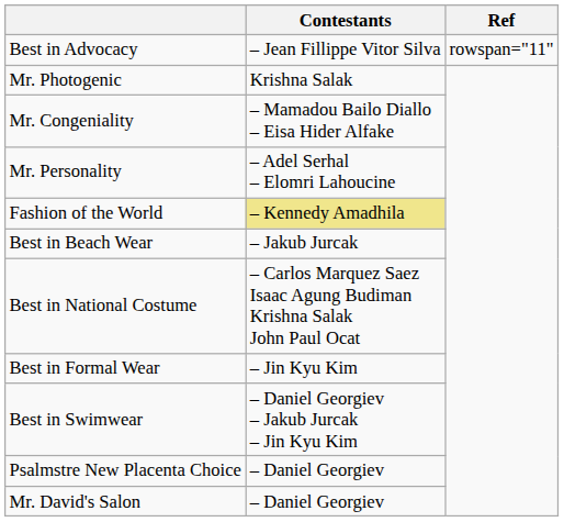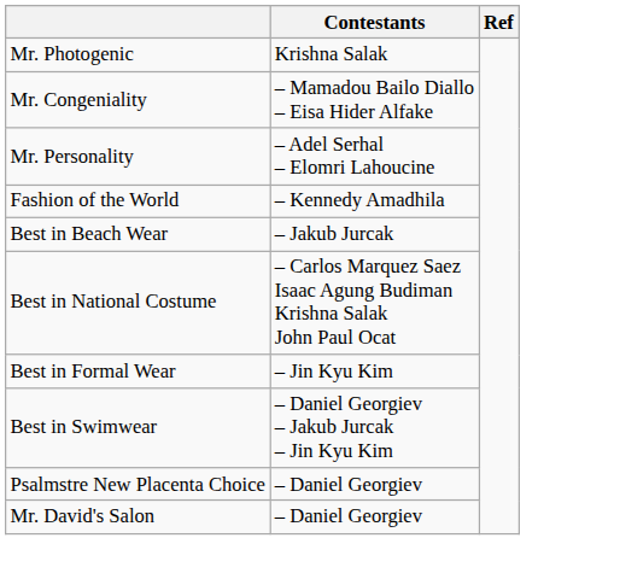- row: Best in Advocacy | – Jean Fillippe Vitor Silva | rowspan="11"
Fashion of the World | Contestants: khaki background -> no background
